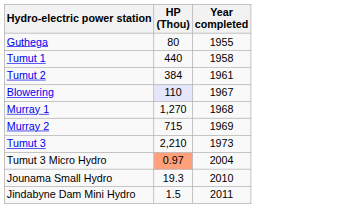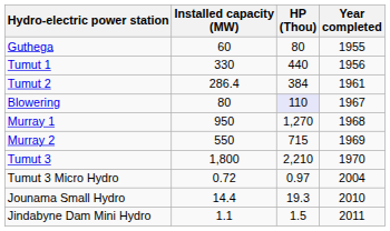+ column: Installed capacity (MW) | 60 | 330 | 286.4 | 80 | 950 | 550 | 1,800 | 0.72 | 14.4 | 1.1
Tumut 1 | Year completed: 1958 -> 1956
Tumut 3 | Year completed: 1973 -> 1970
Tumut 3 Micro Hydro | HP (Thou): lightsalmon background -> no background
